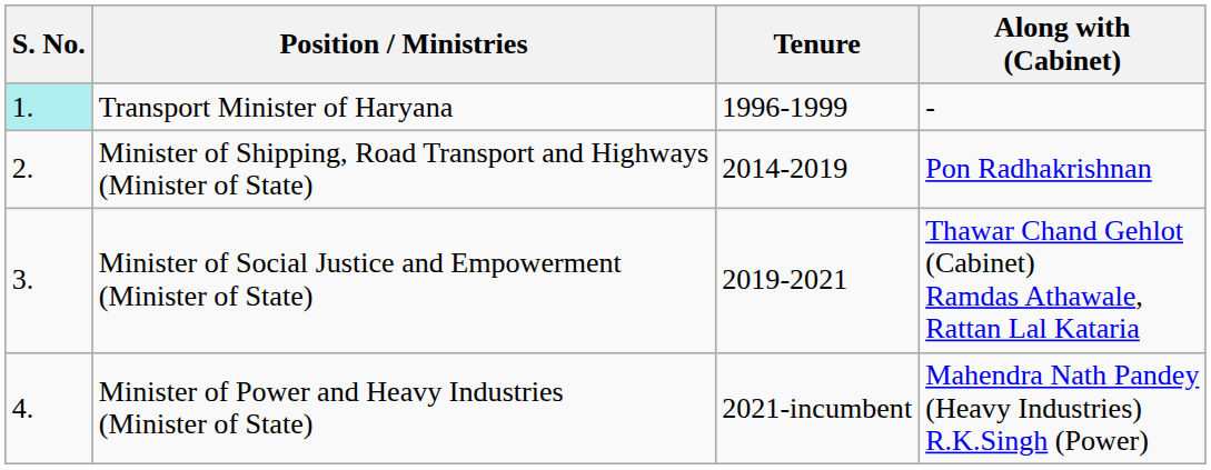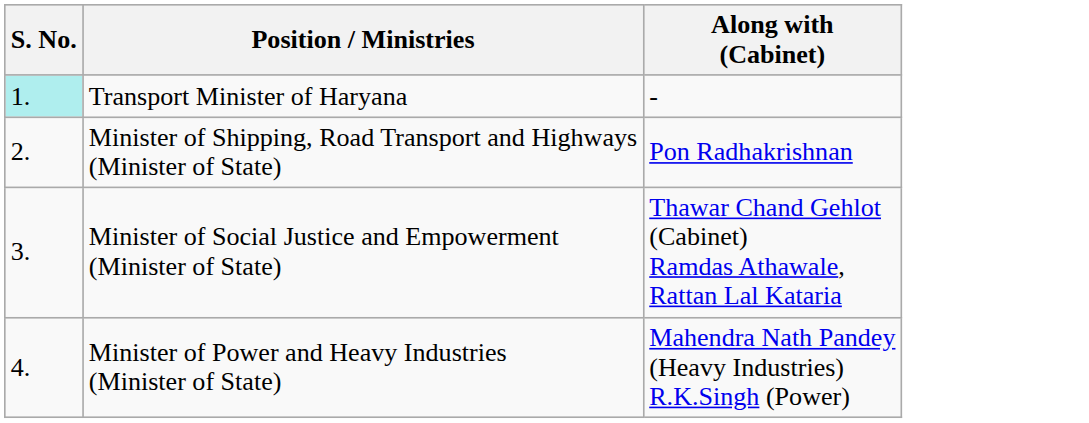- column: Tenure | 1996-1999 | 2014-2019 | 2019-2021 | 2021-incumbent
